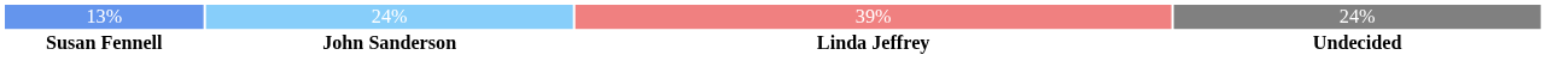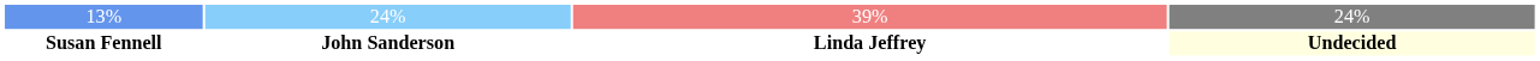Susan Fennell | column 4: no background -> lightyellow background
